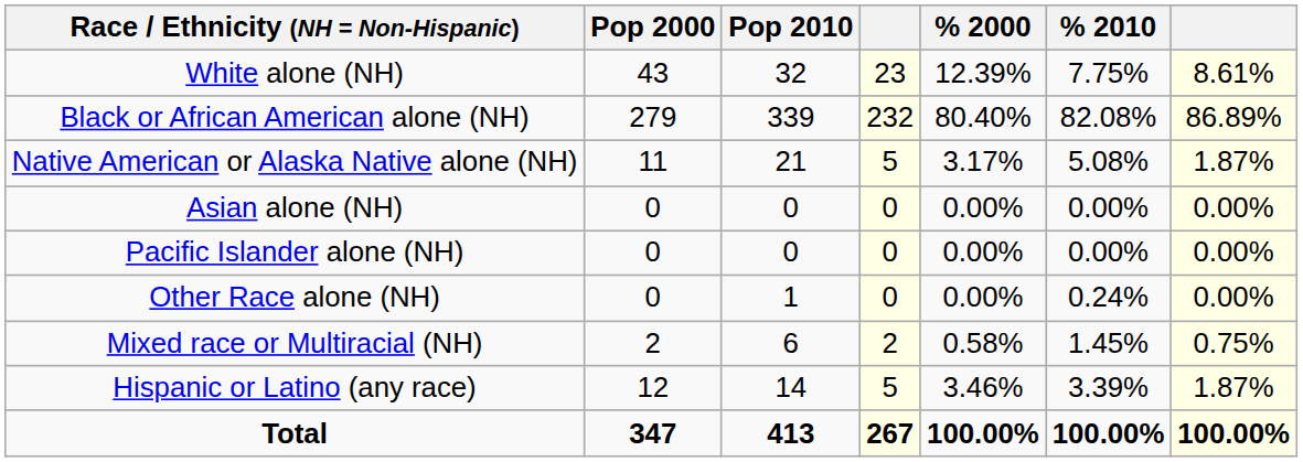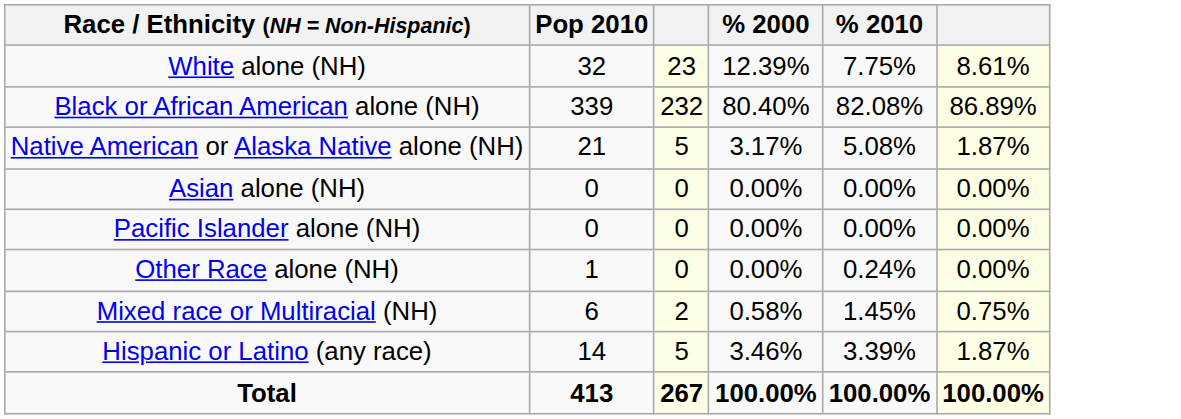- column: Pop 2000 | 43 | 279 | 11 | 0 | 0 | 0 | 2 | 12 | 347
